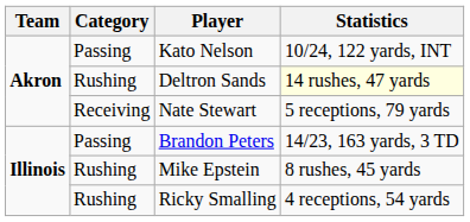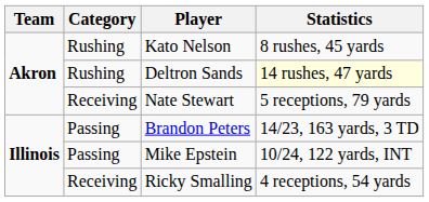Kato Nelson | Category: Passing -> Rushing
Kato Nelson | Statistics: 10/24, 122 yards, INT -> 8 rushes, 45 yards
Mike Epstein | Category: Rushing -> Passing
Mike Epstein | Statistics: 8 rushes, 45 yards -> 10/24, 122 yards, INT
Ricky Smalling | Category: Rushing -> Receiving
